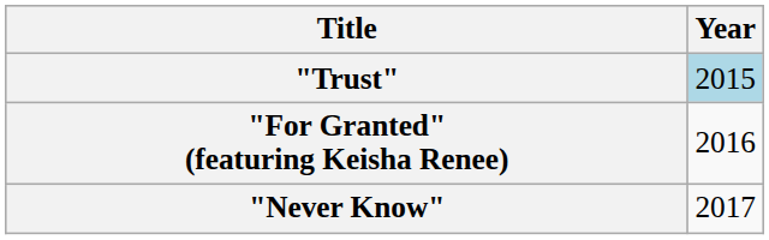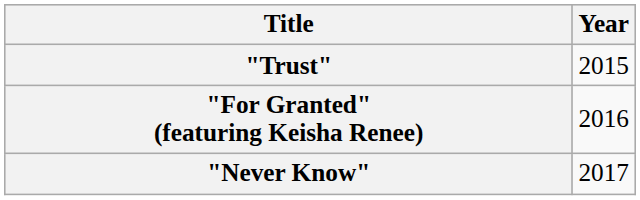"Trust" | Year: lightblue background -> no background
